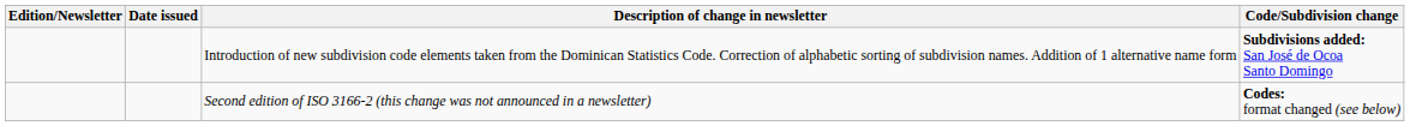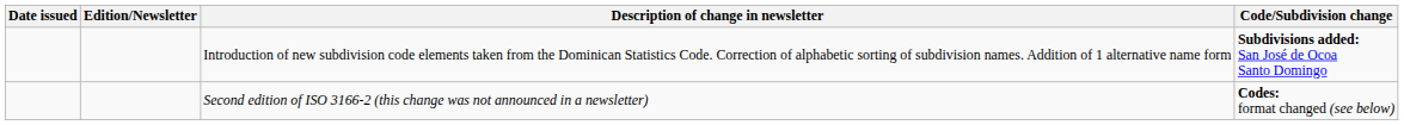columns swapped: Edition/Newsletter <-> Date issued
